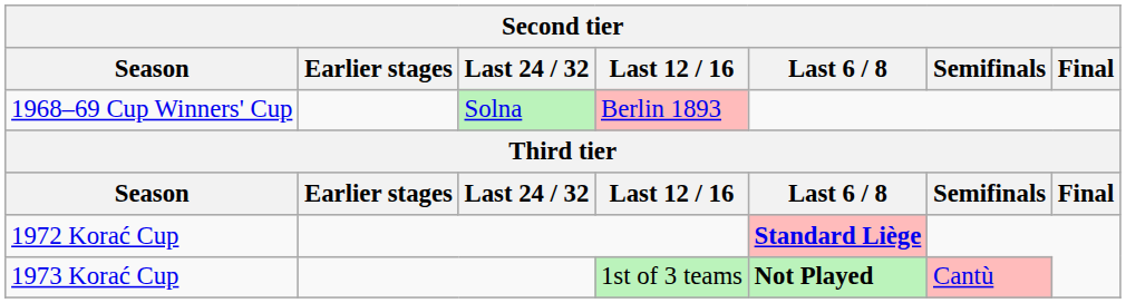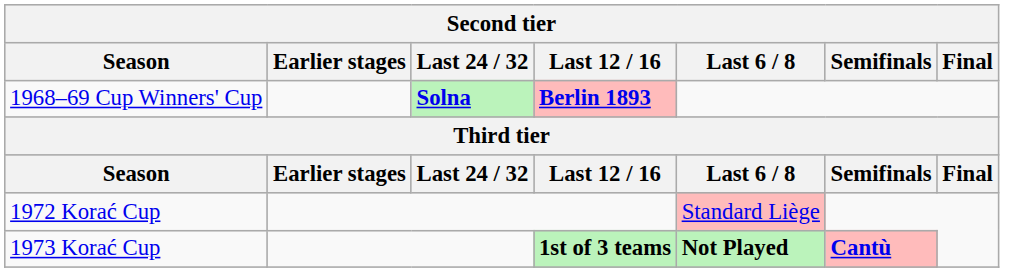1968–69 Cup Winners' Cup | Last 24 / 32: normal -> bold
1968–69 Cup Winners' Cup | Last 12 / 16: normal -> bold
1972 Korać Cup | Last 6 / 8: bold -> normal
1973 Korać Cup | Last 12 / 16: normal -> bold
1973 Korać Cup | Semifinals: normal -> bold
